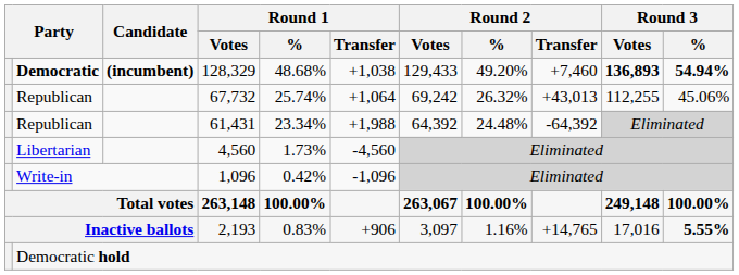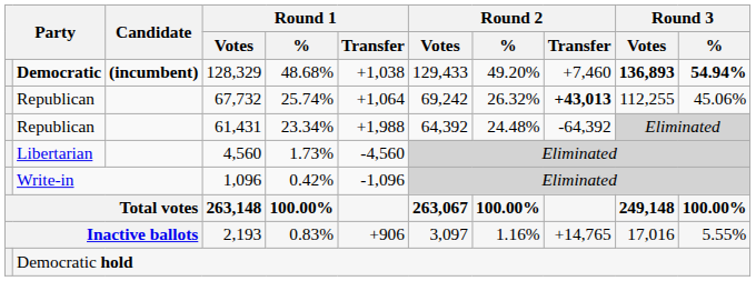67,732 | Round 2 / Transfer: normal -> bold
2,193 | Round 3 / %: bold -> normal
